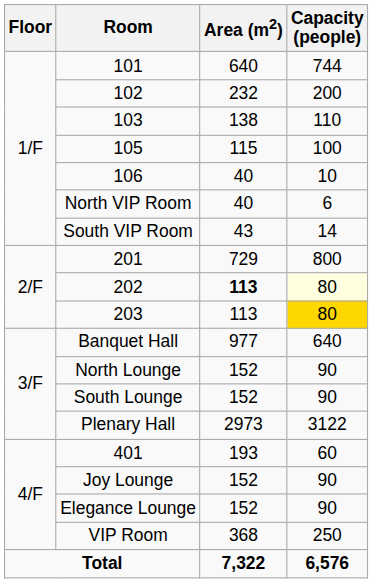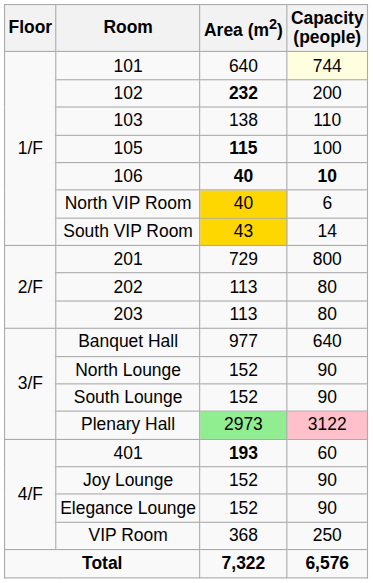101 | Capacity (people): no background -> lightyellow background
102 | Area (m2): normal -> bold
105 | Area (m2): normal -> bold
106 | Area (m2): normal -> bold
106 | Capacity (people): normal -> bold
North VIP Room | Area (m2): no background -> gold background
South VIP Room | Area (m2): no background -> gold background
202 | Area (m2): bold -> normal
202 | Capacity (people): lightyellow background -> no background
203 | Capacity (people): gold background -> no background
Plenary Hall | Area (m2): no background -> lightgreen background
Plenary Hall | Capacity (people): no background -> pink background
401 | Area (m2): normal -> bold
